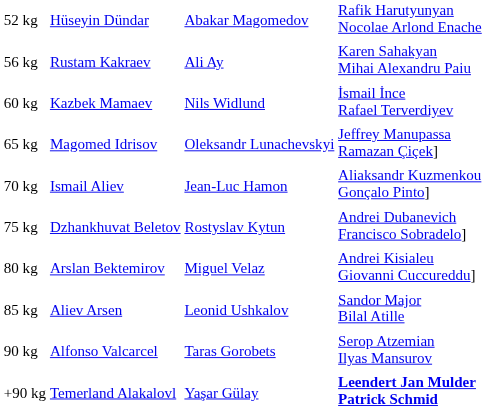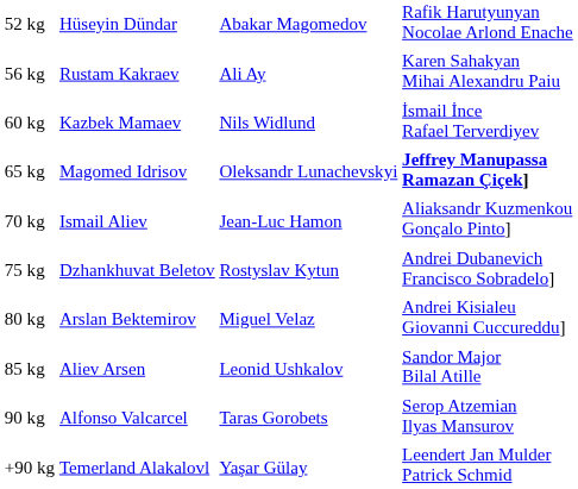65 kg / Jeffrey Manupassa Ramazan Çiçek] | column 4: normal -> bold
+90 kg / Leendert Jan Mulder Patrick Schmid | column 4: bold -> normal
